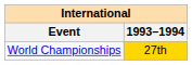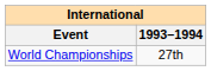World Championships | 1993–1994: gold background -> no background
